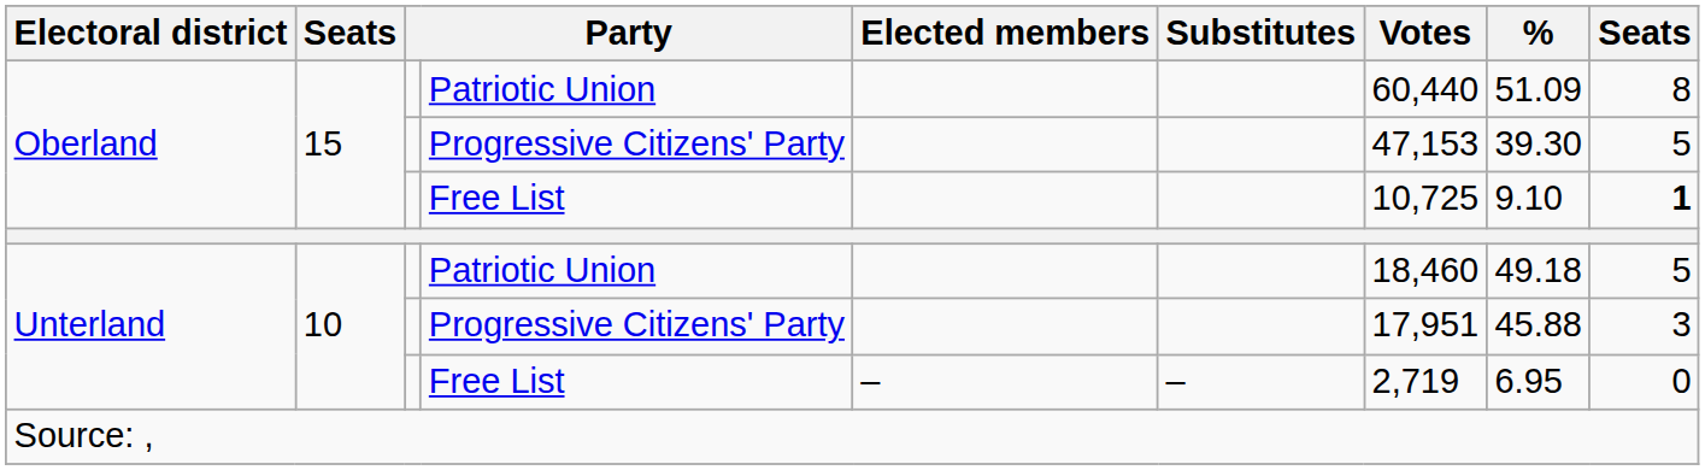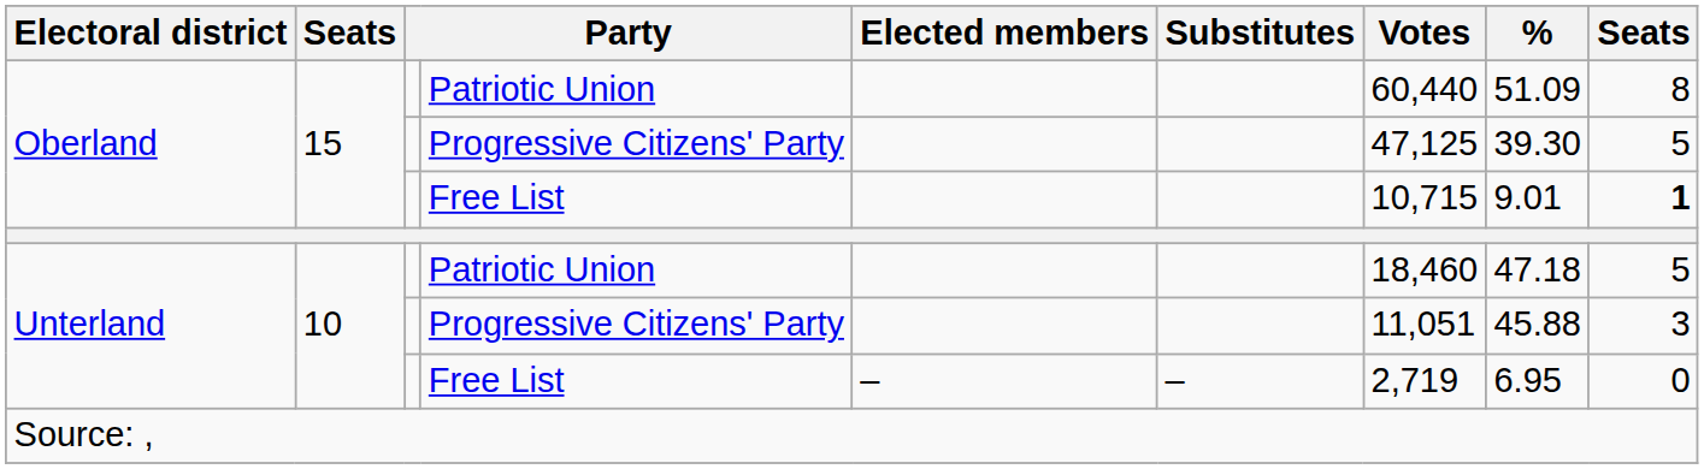Oberland / Progressive Citizens' Party | Votes: 47,153 -> 47,125
Oberland / Free List | Votes: 10,725 -> 10,715
Oberland / Free List | %: 9.10 -> 9.01
Unterland / Patriotic Union | %: 49.18 -> 47.18
Unterland / Progressive Citizens' Party | Votes: 17,951 -> 11,051
